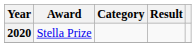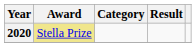2020 | Award: no background -> khaki background
